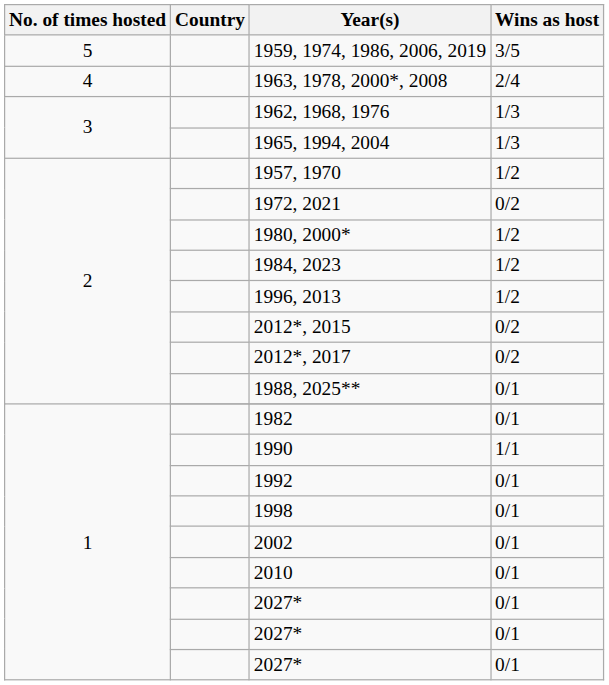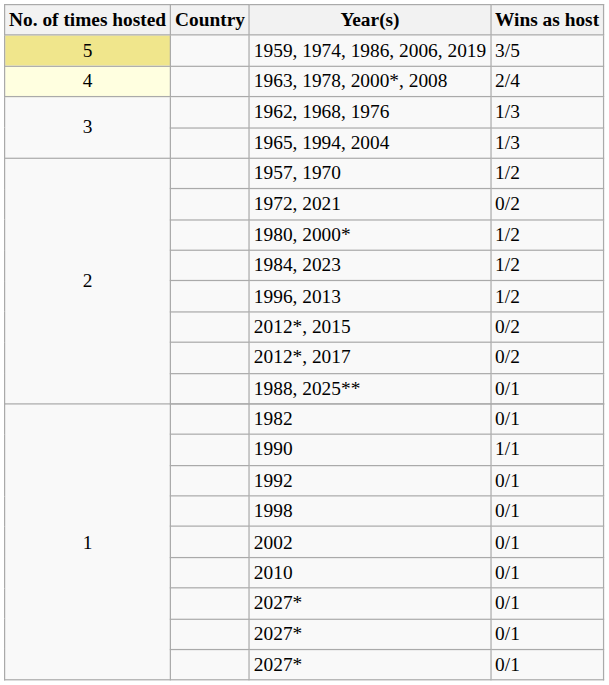1959, 1974, 1986, 2006, 2019 | No. of times hosted: no background -> khaki background
1963, 1978, 2000*, 2008 | No. of times hosted: no background -> lightyellow background
